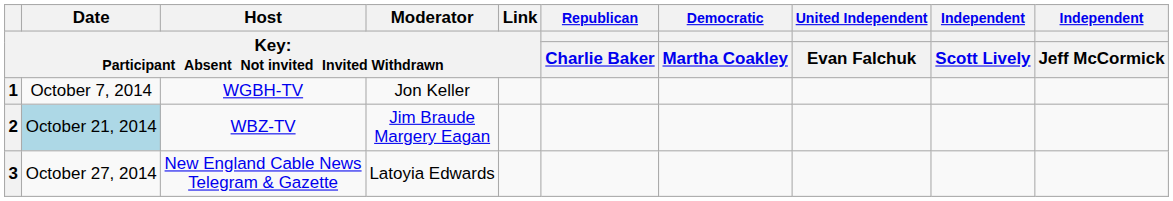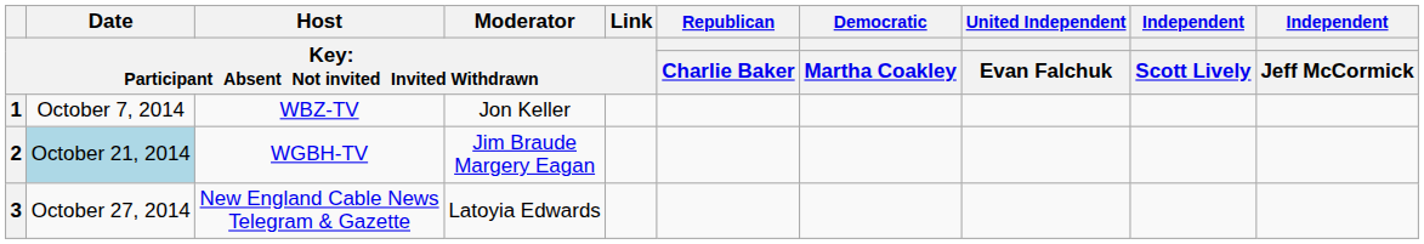1 | column 3: WGBH-TV -> WBZ-TV
2 | column 3: WBZ-TV -> WGBH-TV
